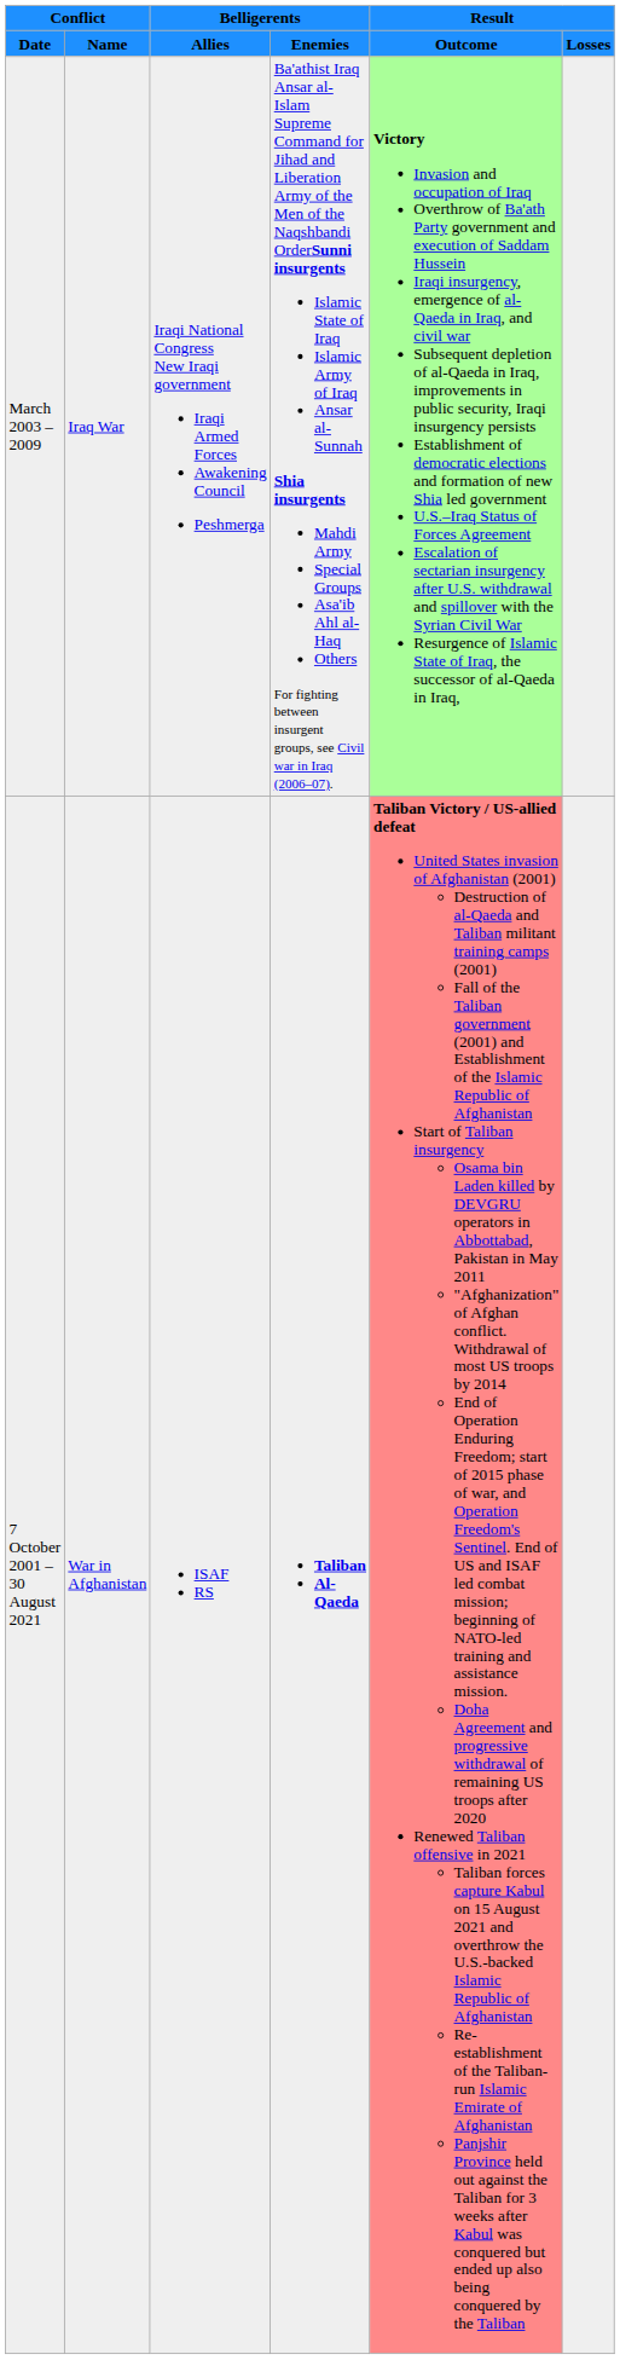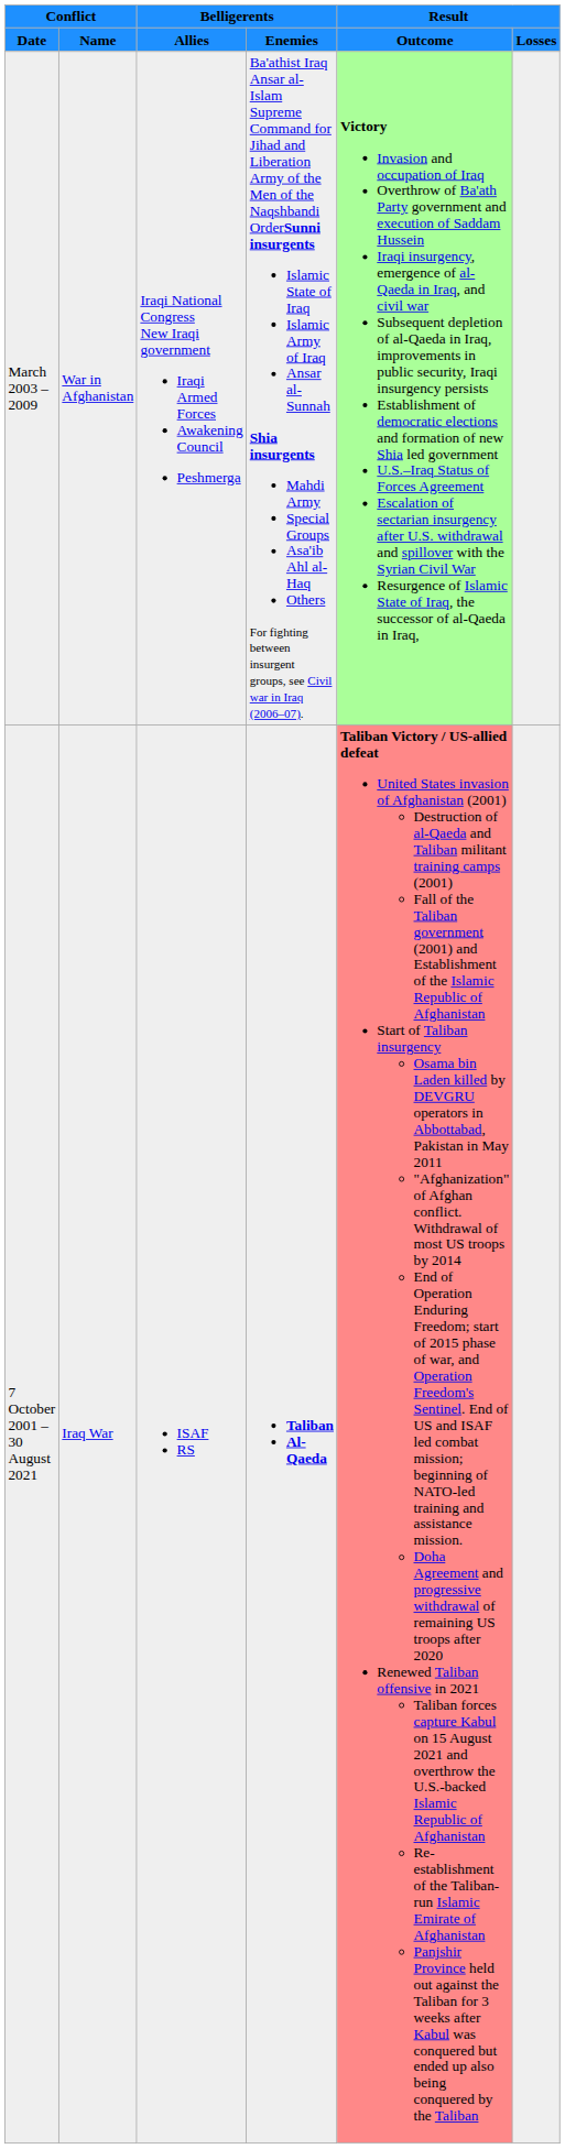March 2003 – 2009 | Conflict / Name: Iraq War -> War in Afghanistan
7 October 2001 – 30 August 2021 | Conflict / Name: War in Afghanistan -> Iraq War
